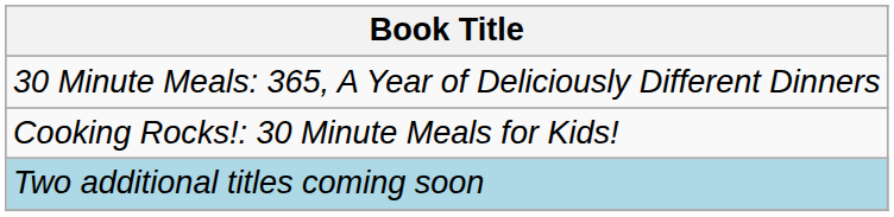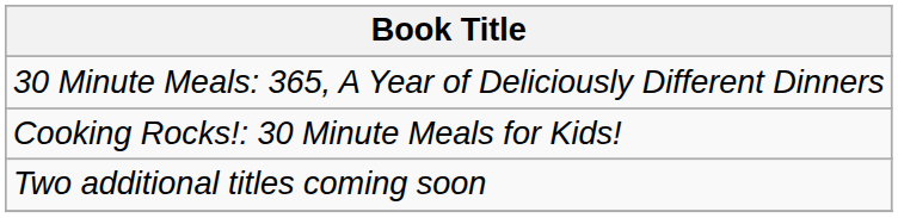row 4 | column 1: lightblue background -> no background
